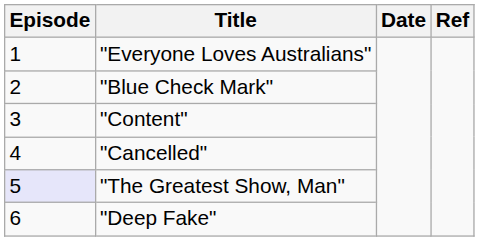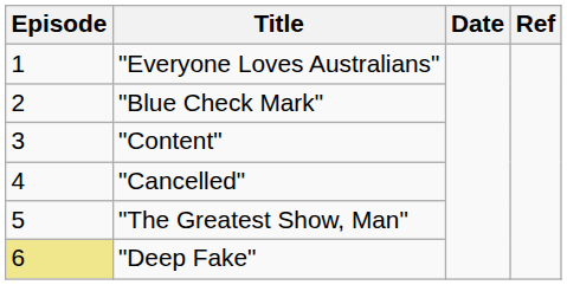"The Greatest Show, Man" | Episode: lavender background -> no background
"Deep Fake" | Episode: no background -> khaki background
